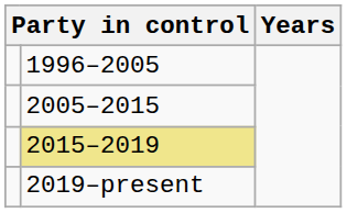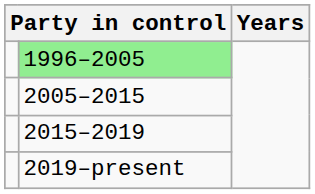1996–2005 | column 2: no background -> lightgreen background
2015–2019 | column 2: khaki background -> no background
